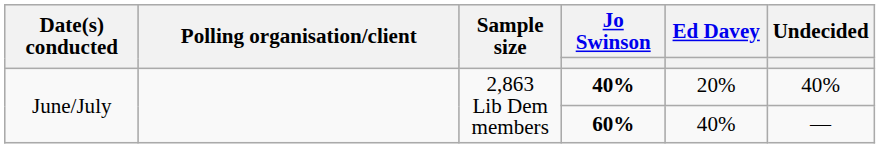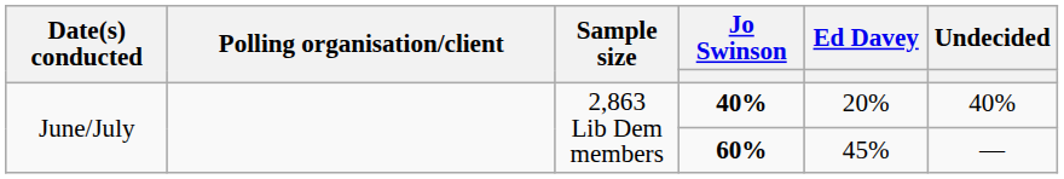60% | Ed Davey: 40% -> 45%
